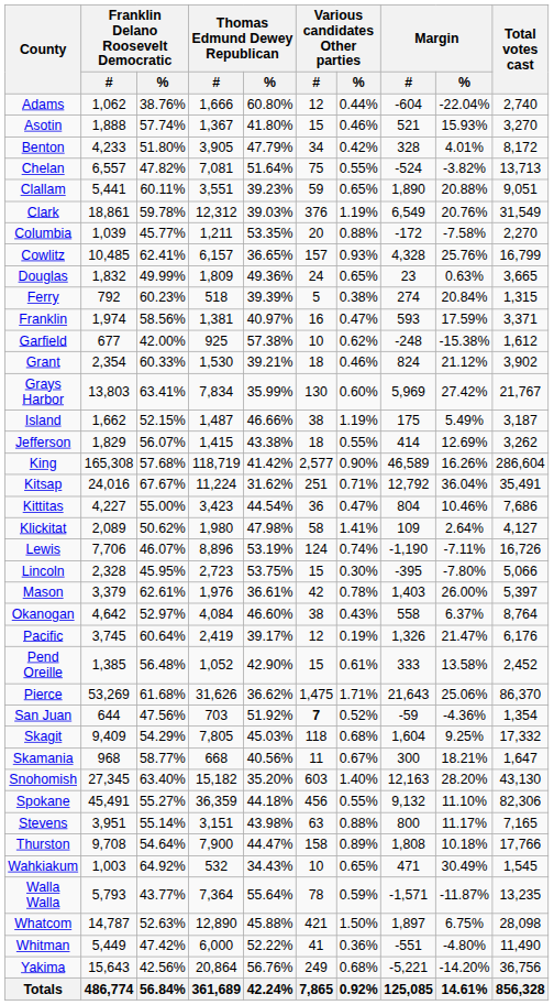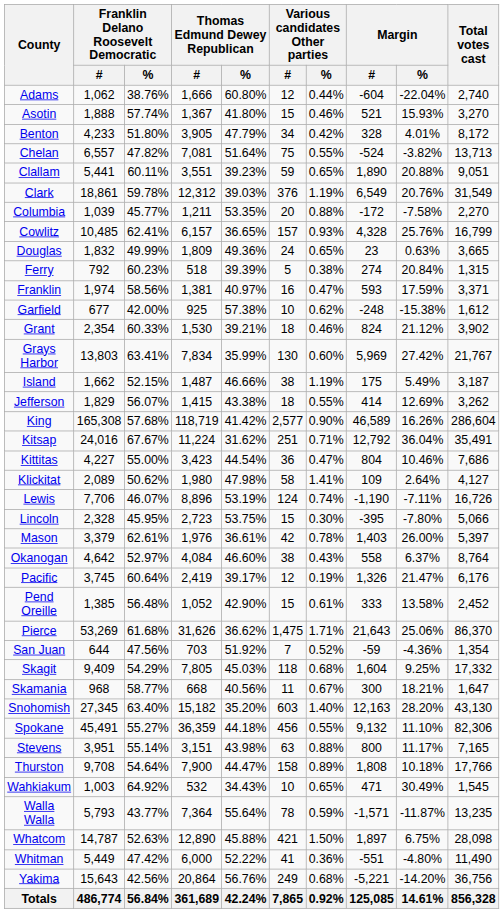San Juan | Various candidates Other parties / #: bold -> normal
